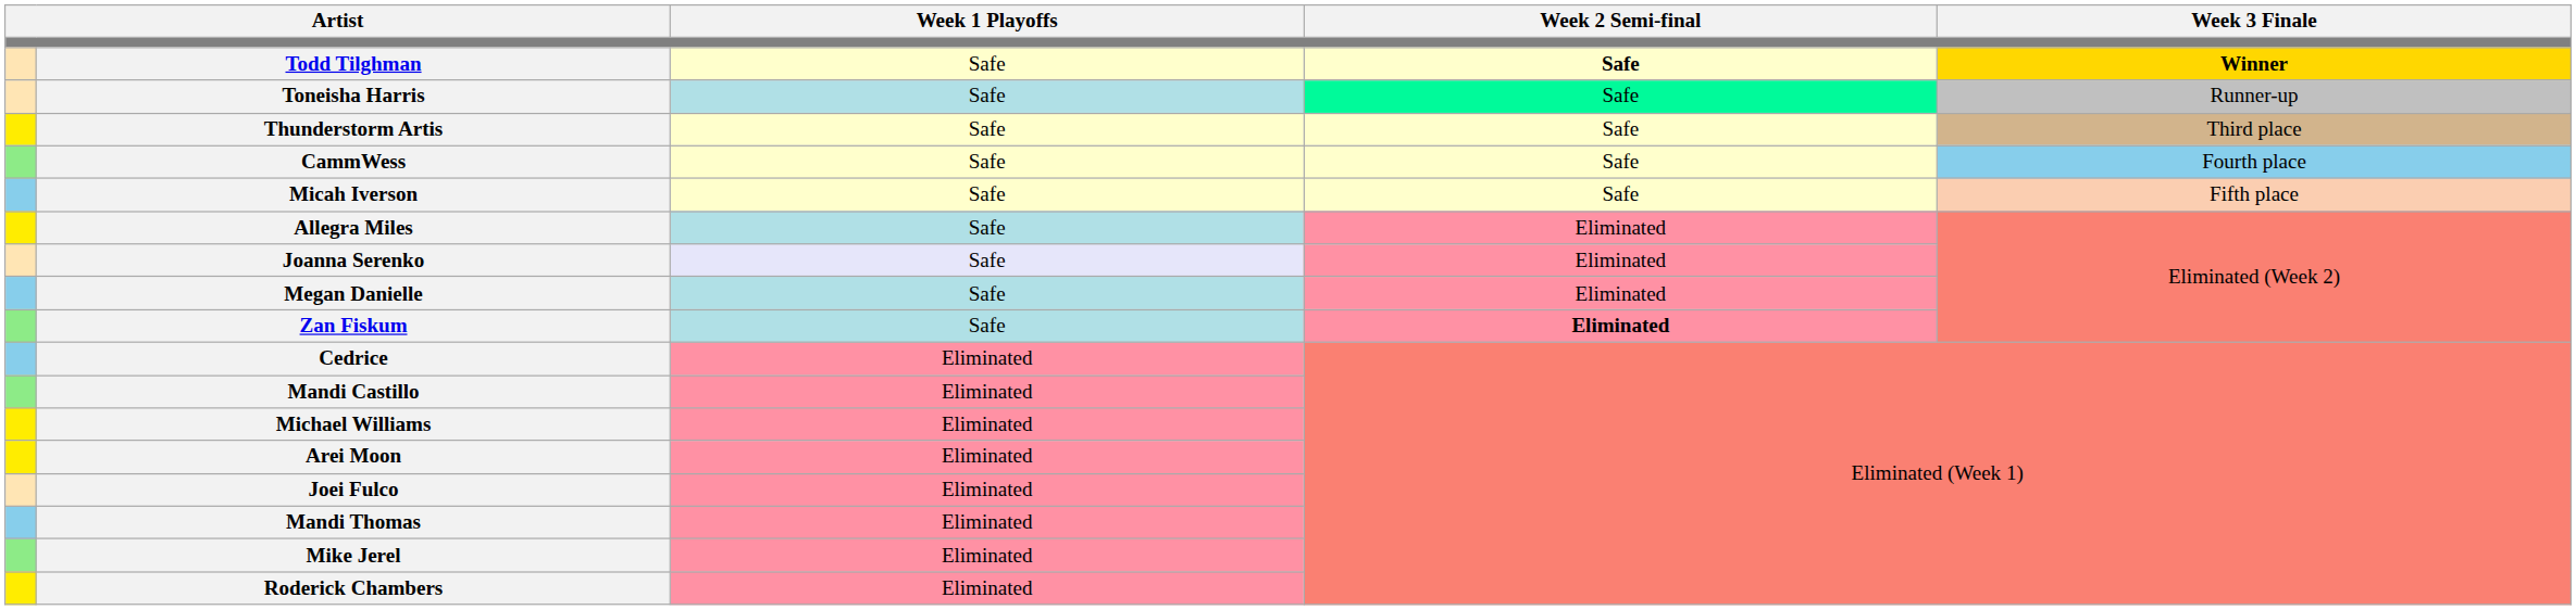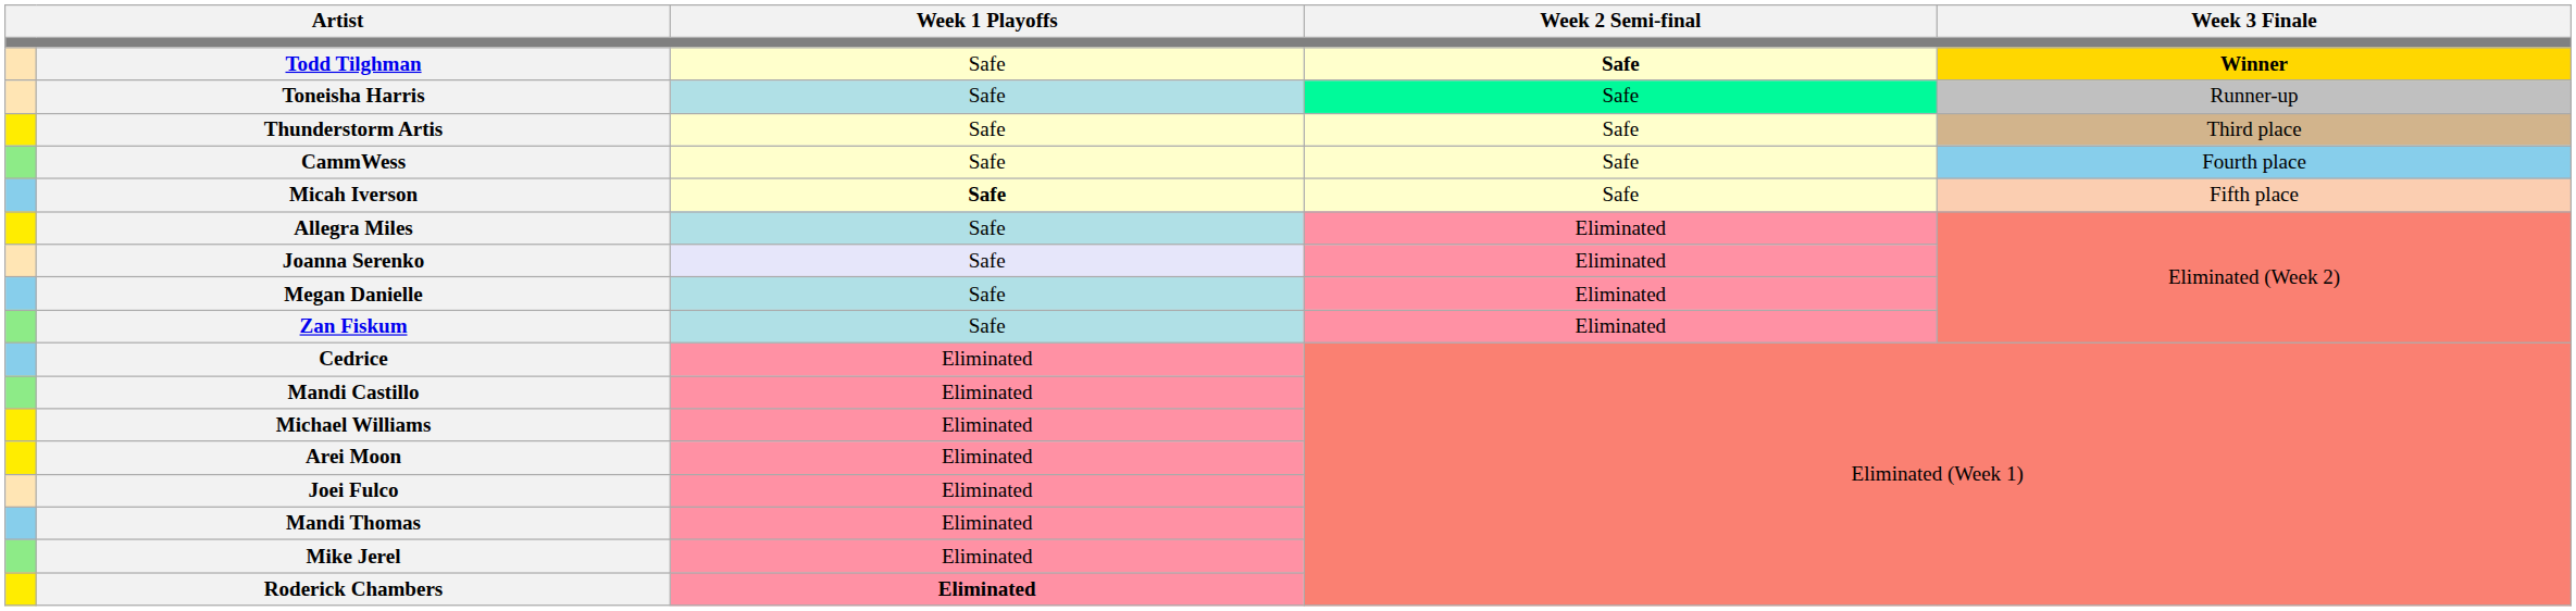Micah Iverson | Week 1 Playoffs: normal -> bold
Zan Fiskum | Week 2 Semi-final: bold -> normal
Roderick Chambers | Week 1 Playoffs: normal -> bold
